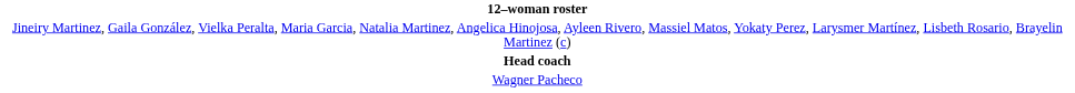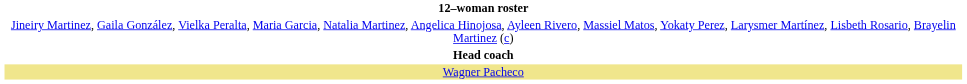row 4 | column 1: no background -> khaki background
